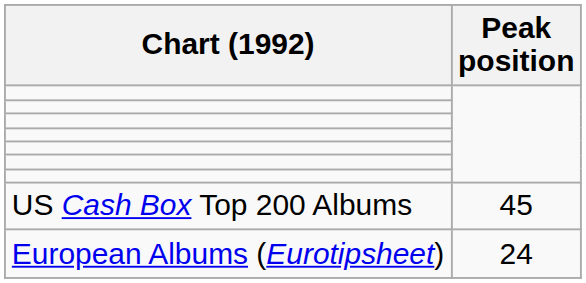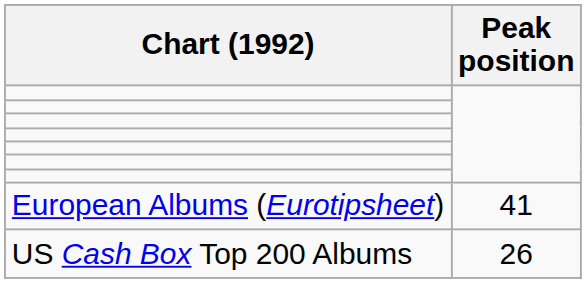row 9 | Chart (1992): US Cash Box Top 200 Albums -> European Albums (Eurotipsheet)
row 9 | Peak position: 45 -> 41
row 10 | Chart (1992): European Albums (Eurotipsheet) -> US Cash Box Top 200 Albums
row 10 | Peak position: 24 -> 26
